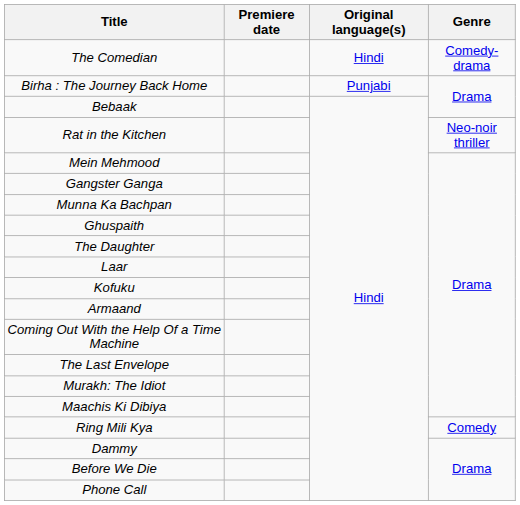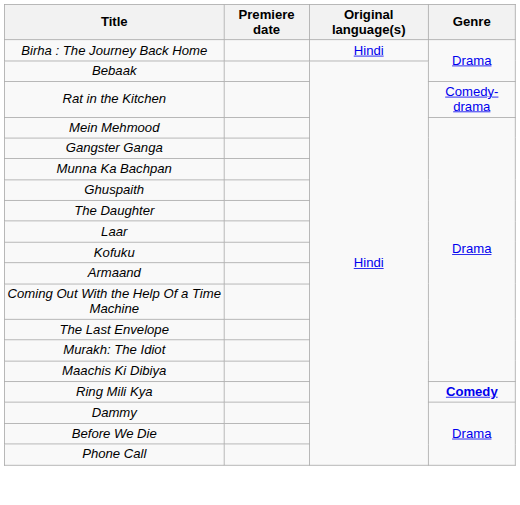- row: The Comedian | Hindi | Comedy-drama
Birha : The Journey Back Home | Original language(s): Punjabi -> Hindi
Rat in the Kitchen | Genre: Neo-noir thriller -> Comedy-drama
Ring Mili Kya | Genre: normal -> bold
